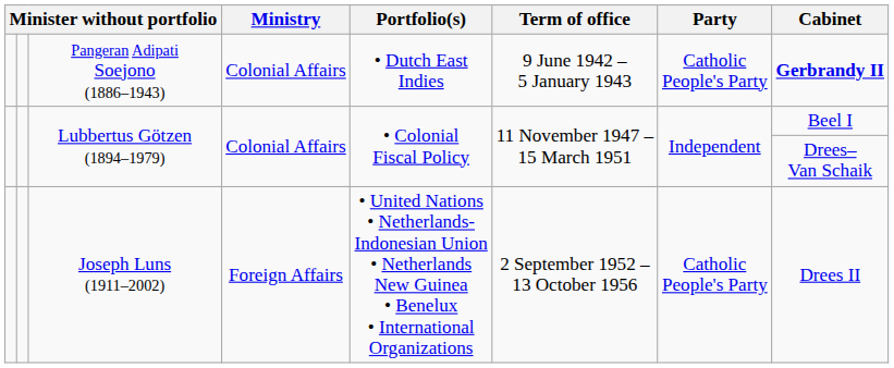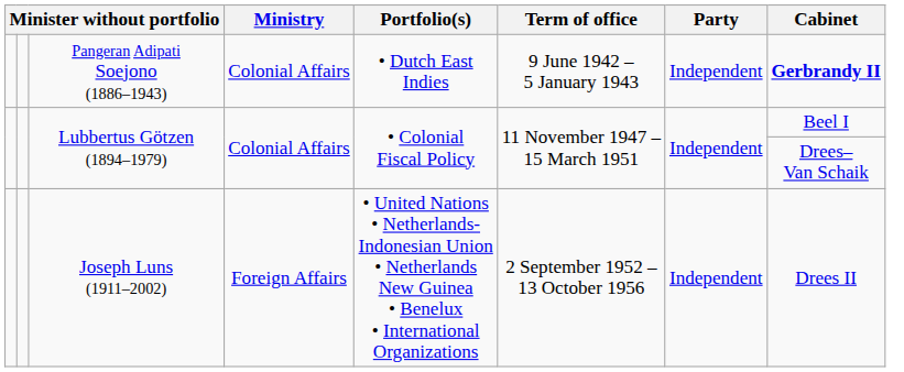Pangeran Adipati Soejono (1886–1943) | Party: Catholic People's Party -> Independent
Joseph Luns (1911–2002) | Party: Catholic People's Party -> Independent
